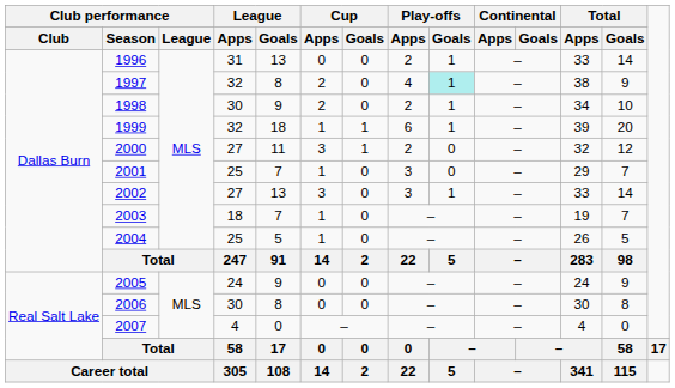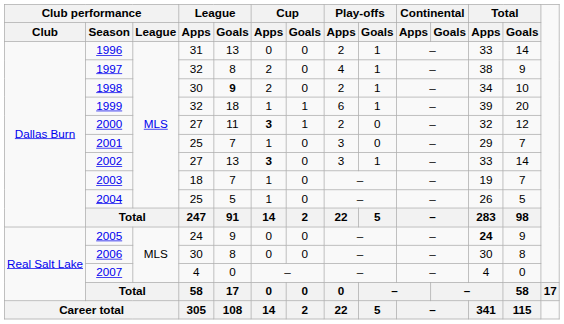1997 | Play-offs / Goals: paleturquoise background -> no background
1998 | League / Goals: normal -> bold
2000 | Cup / Apps: normal -> bold
2002 | Cup / Apps: normal -> bold
2005 | Total / Apps: normal -> bold
